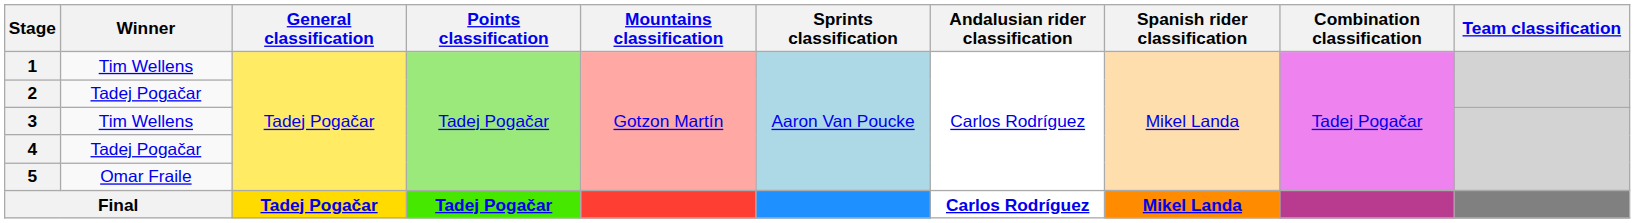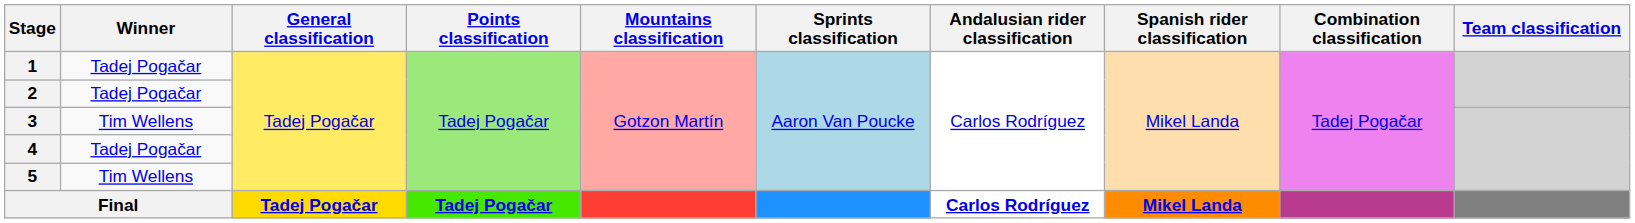1 | Winner: Tim Wellens -> Tadej Pogačar
5 | Winner: Omar Fraile -> Tim Wellens
